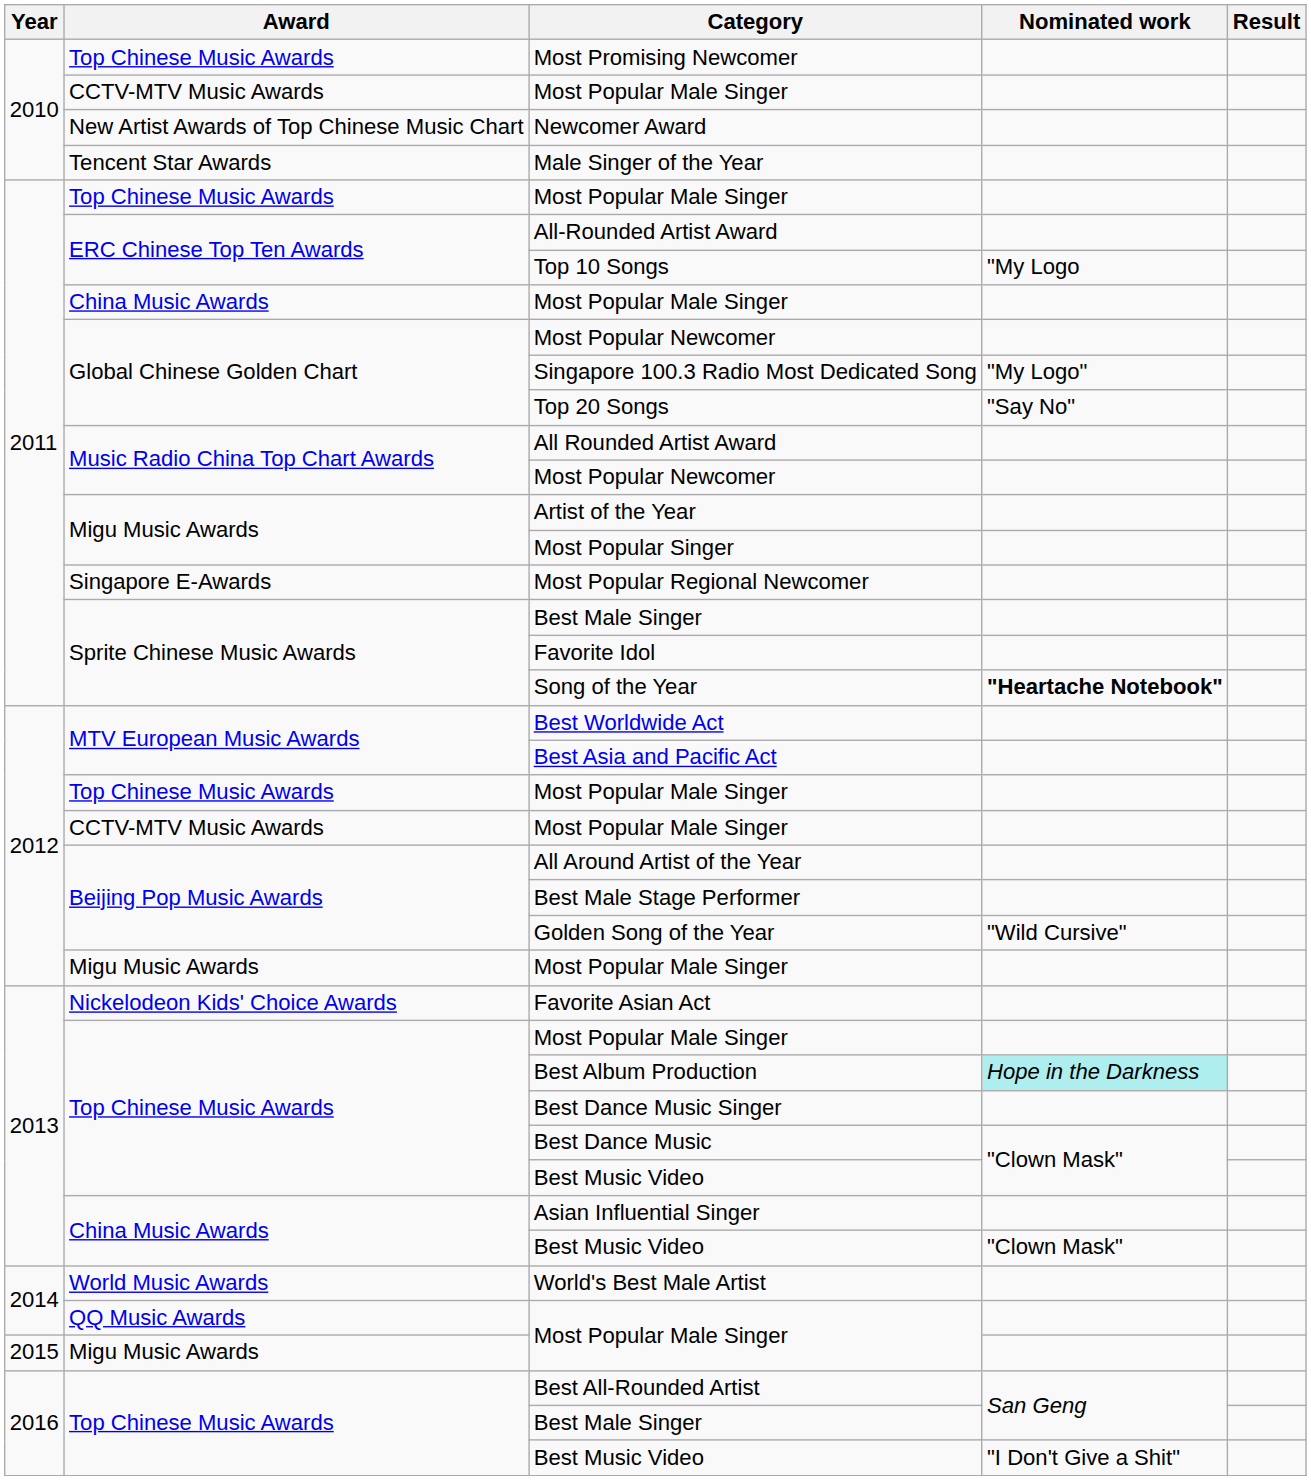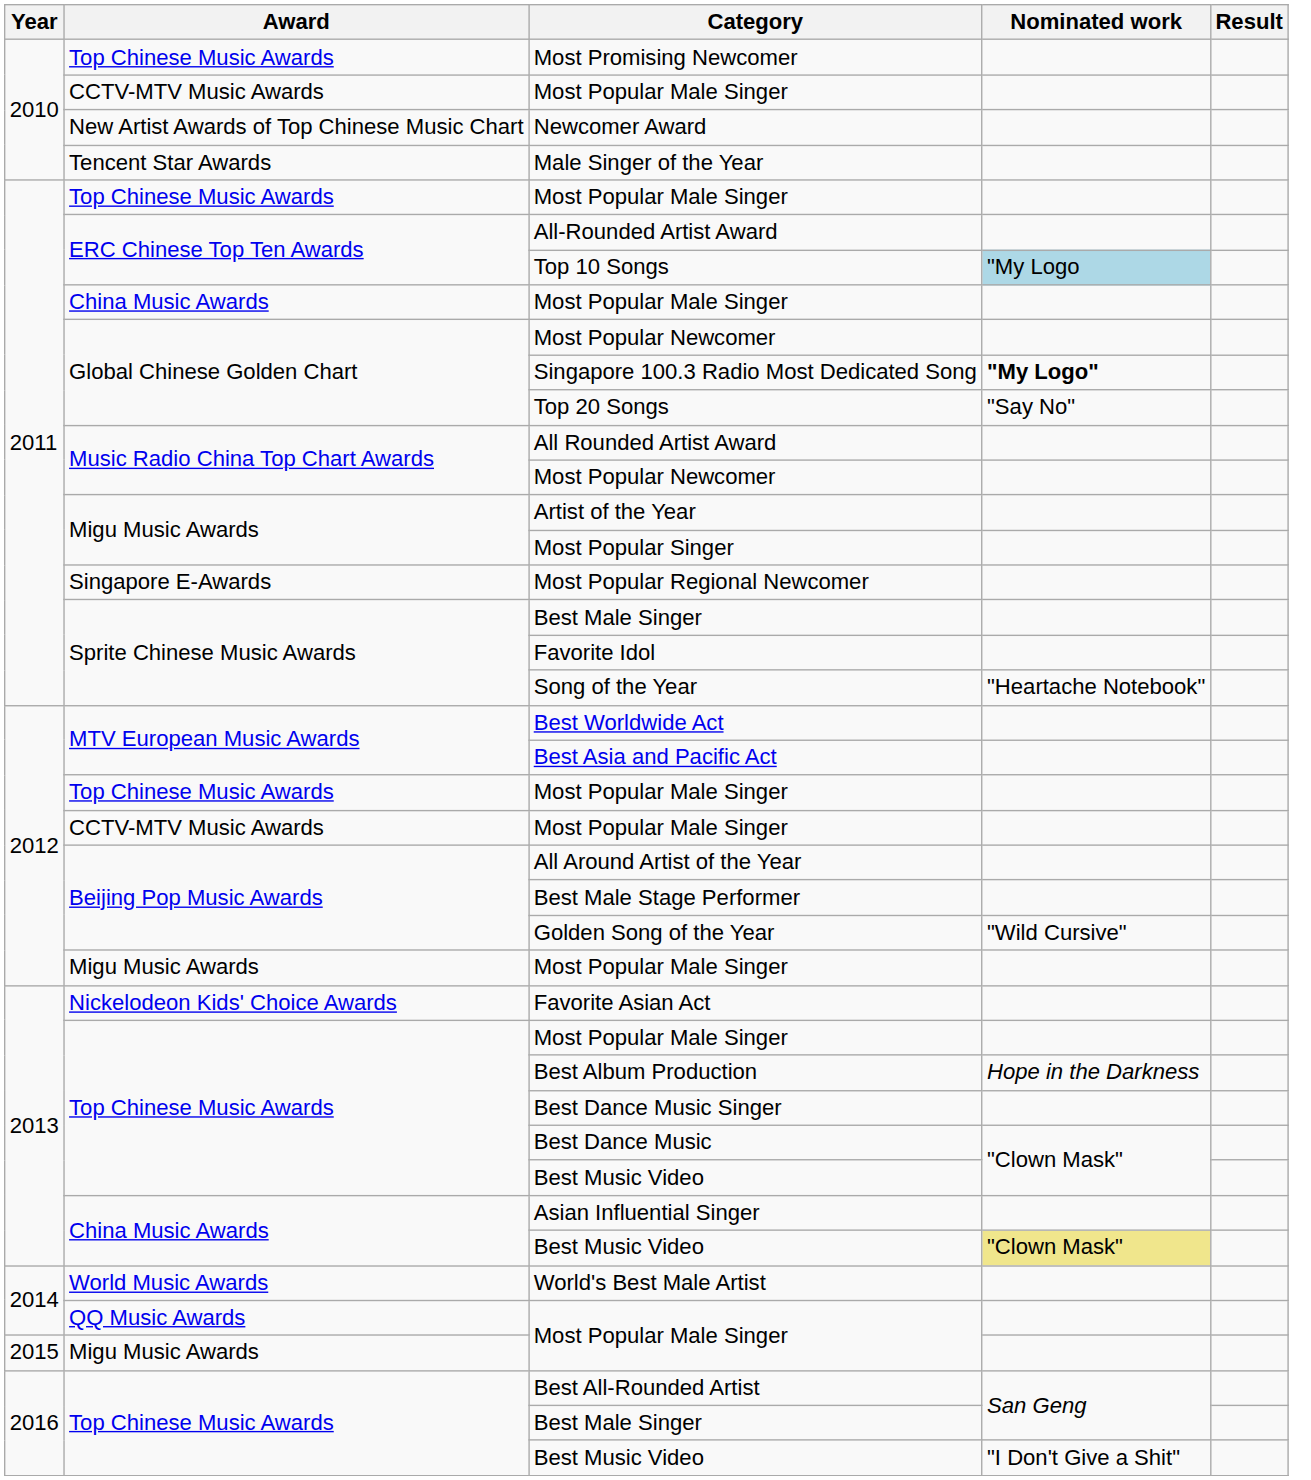Top 10 Songs | Nominated work: no background -> lightblue background
Singapore 100.3 Radio Most Dedicated Song | Nominated work: normal -> bold
Song of the Year | Nominated work: bold -> normal
Best Album Production | Nominated work: paleturquoise background -> no background
China Music Awards / Best Music Video | Nominated work: no background -> khaki background
